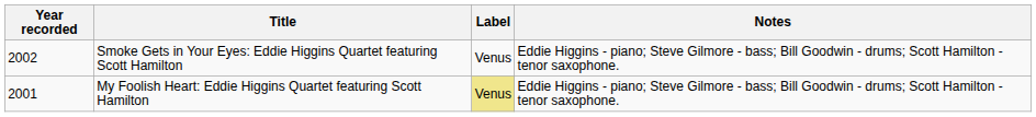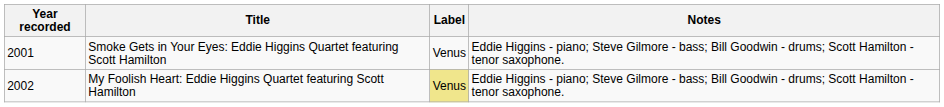row 2 | Year recorded: 2002 -> 2001
row 3 | Year recorded: 2001 -> 2002
